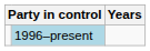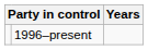1996–present | column 2: lightblue background -> no background
